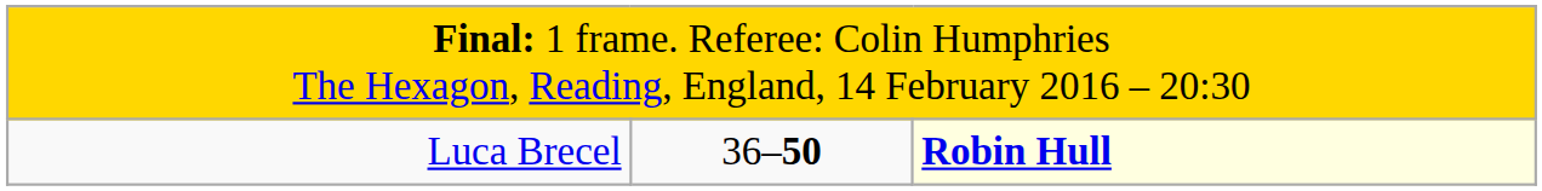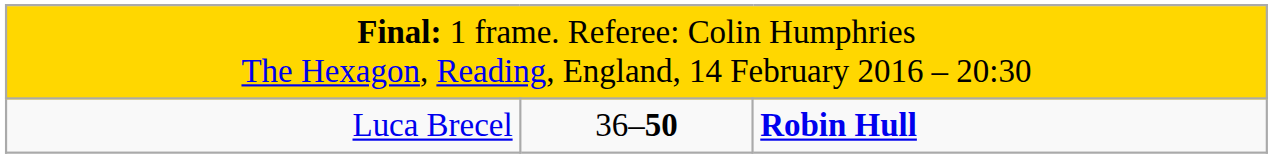Luca Brecel | column 3: lightyellow background -> no background
